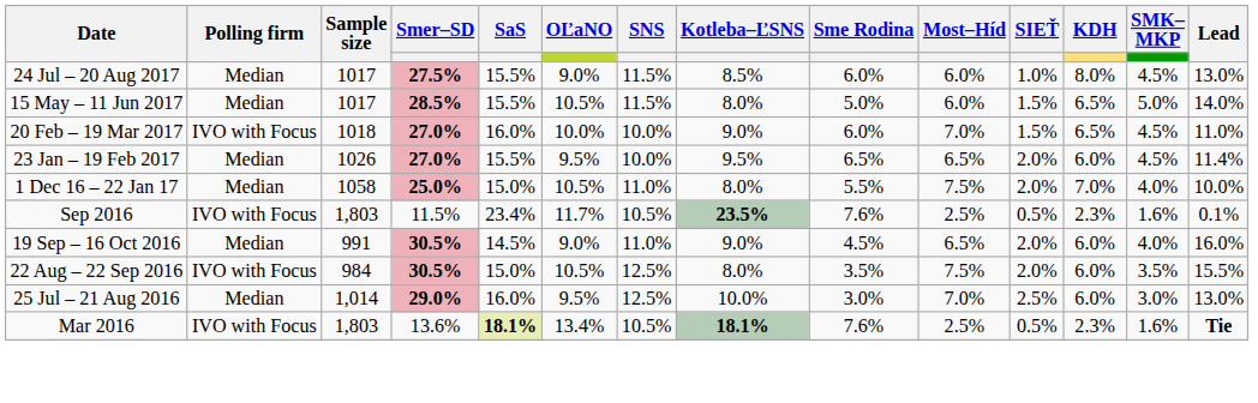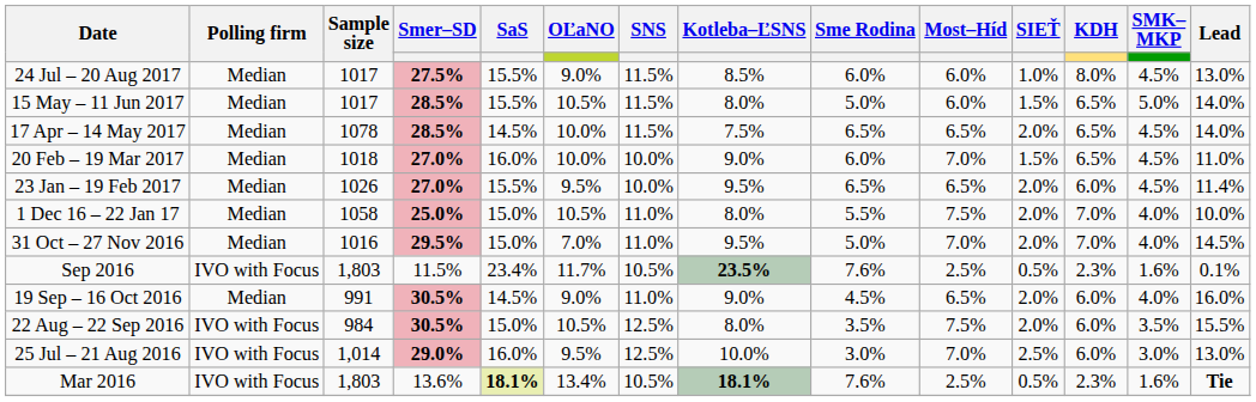+ row: 17 Apr – 14 May 2017 | Median | 1078 | 28.5% | 14.5% | 10.0% | 11.5% | 7.5% | 6.5% | 6.5% | 2.0% | 6.5% | 4.5% | 14.0%
20 Feb – 19 Mar 2017 | Polling firm: IVO with Focus -> Median
+ row: 31 Oct – 27 Nov 2016 | Median | 1016 | 29.5% | 15.0% | 7.0% | 11.0% | 9.5% | 5.0% | 7.0% | 2.0% | 7.0% | 4.0% | 14.5%
25 Jul – 21 Aug 2016 | Polling firm: Median -> IVO with Focus
